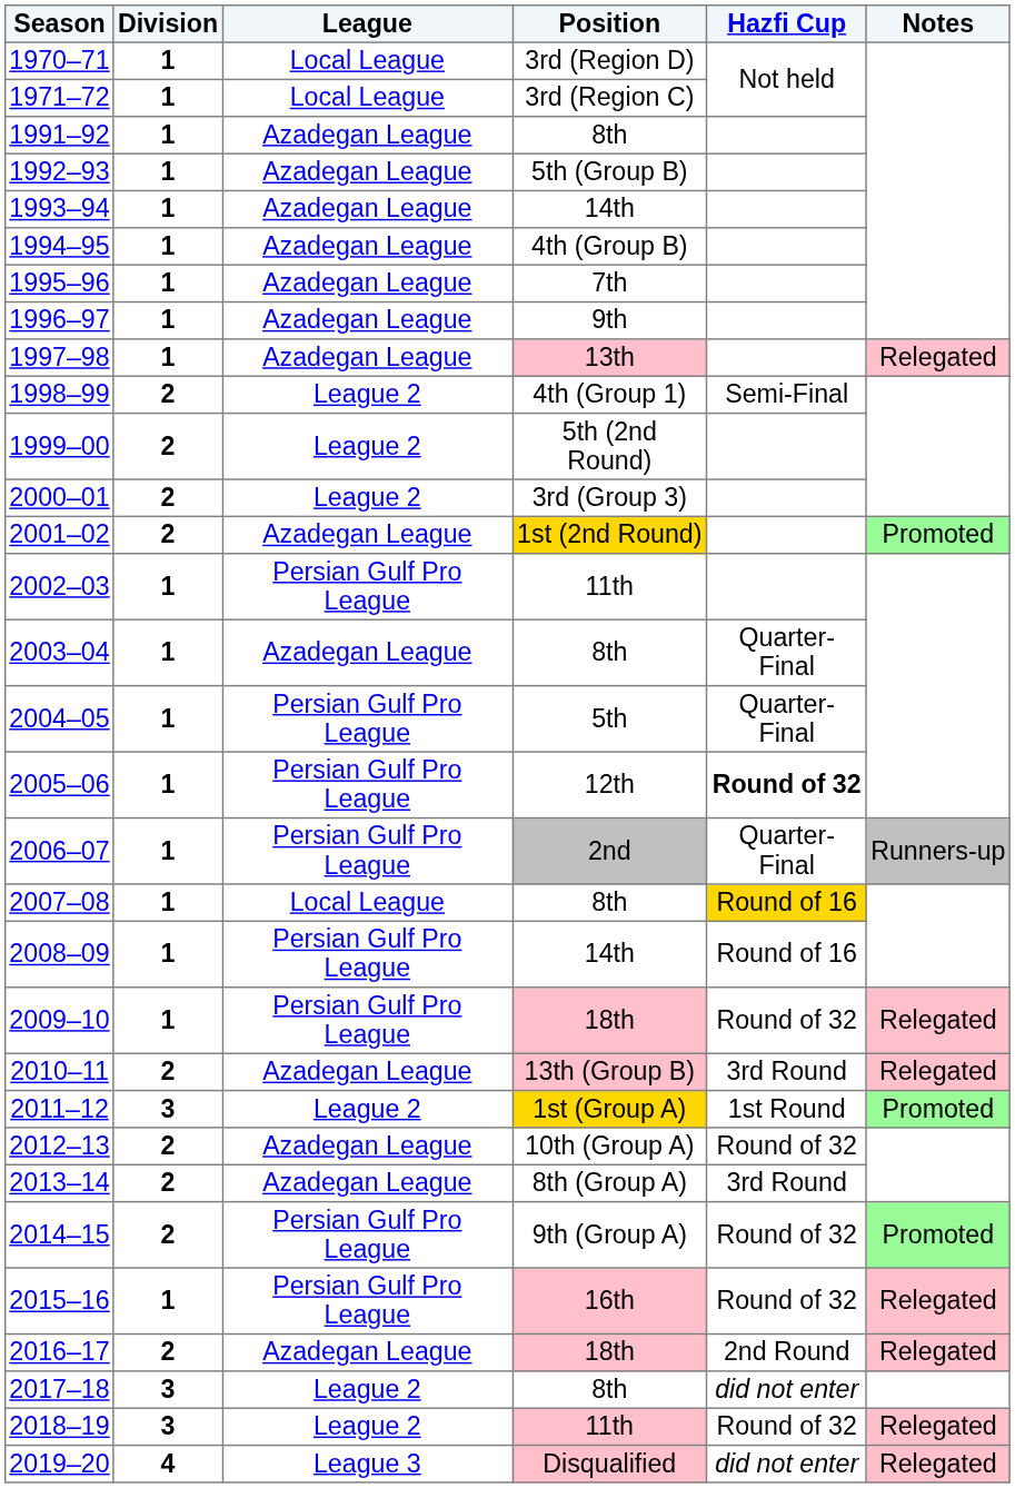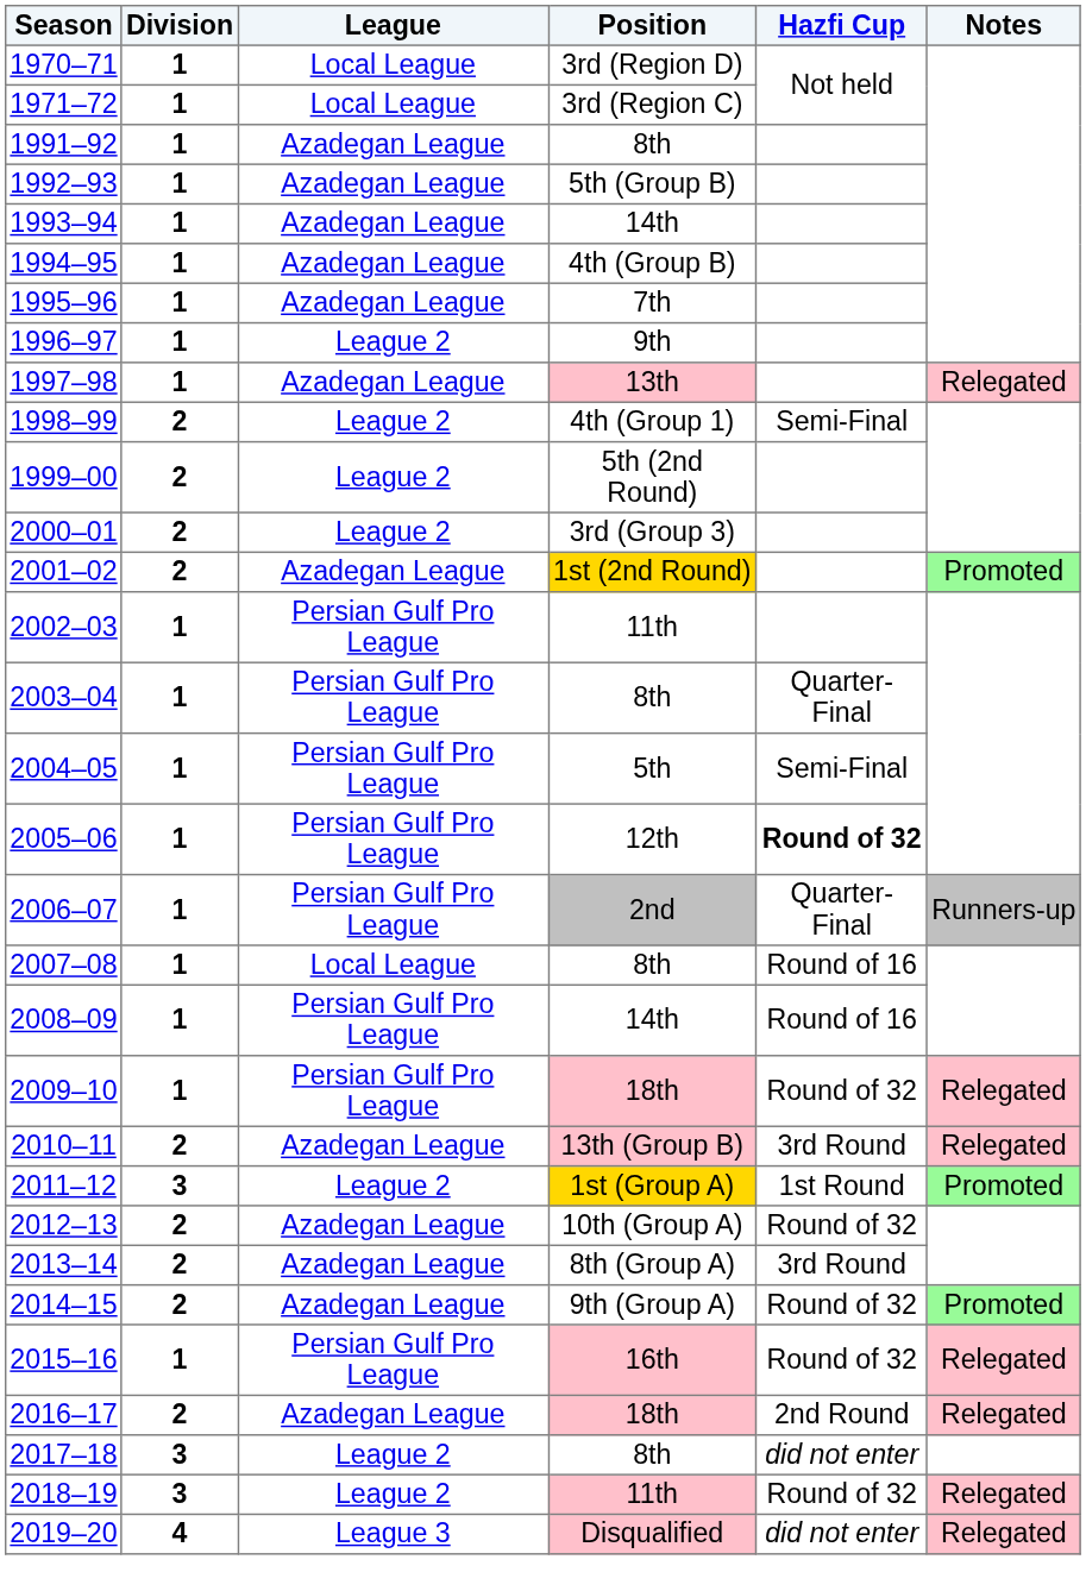1996–97 | League: Azadegan League -> League 2
2003–04 | League: Azadegan League -> Persian Gulf Pro League
2004–05 | Hazfi Cup: Quarter-Final -> Semi-Final
2007–08 | Hazfi Cup: gold background -> no background
2014–15 | League: Persian Gulf Pro League -> Azadegan League
